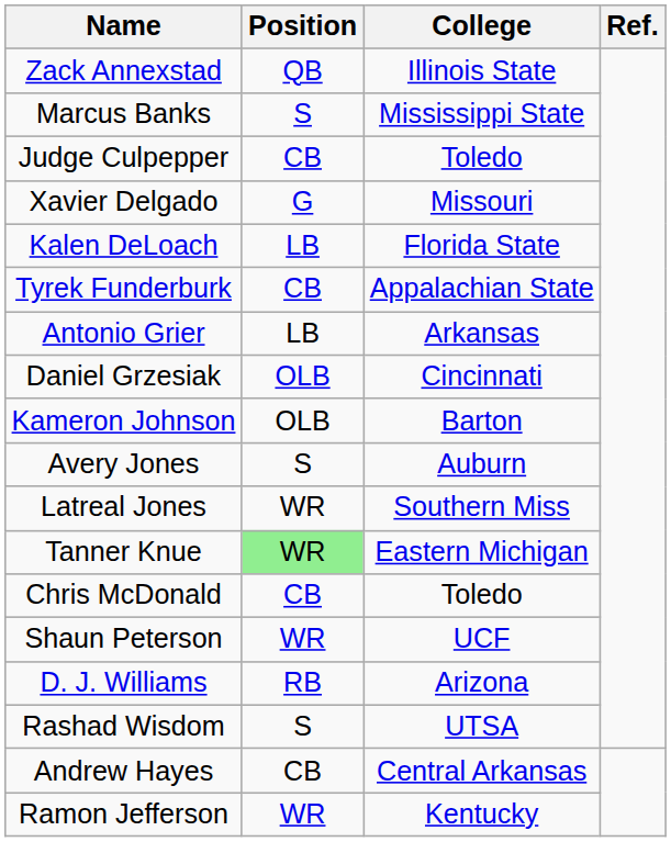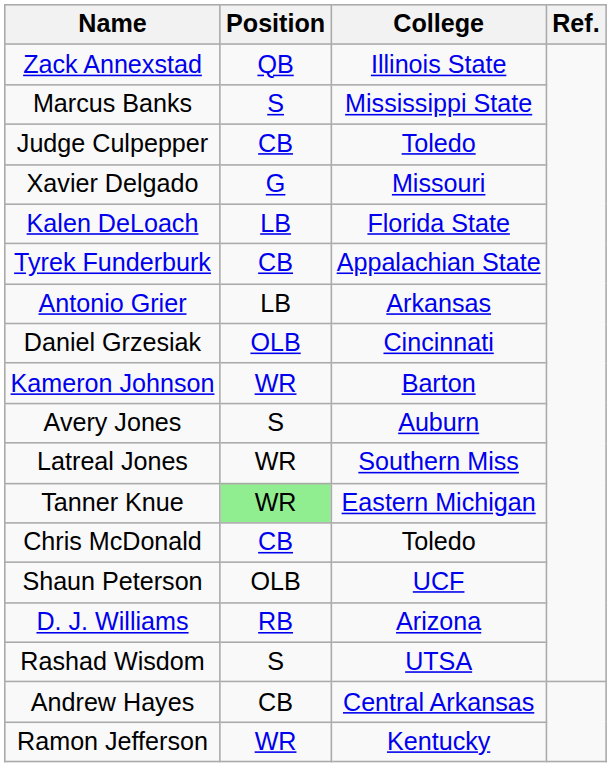Kameron Johnson | Position: OLB -> WR
Shaun Peterson | Position: WR -> OLB
